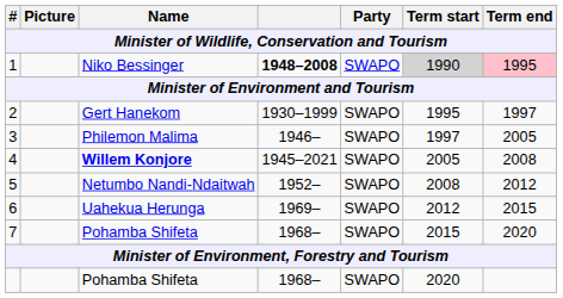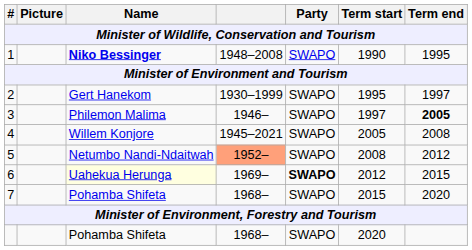1 | Name: normal -> bold
1 | column 4: bold -> normal
1 | Term start: lightgrey background -> no background
1 | Term end: pink background -> no background
3 | Term end: normal -> bold
4 | Name: bold -> normal
5 | column 4: no background -> lightsalmon background
6 | Name: no background -> lightyellow background
6 | Party: normal -> bold
